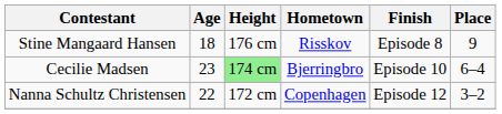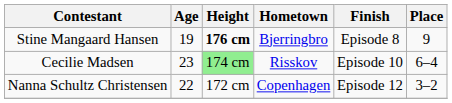Stine Mangaard Hansen | Age: 18 -> 19
Stine Mangaard Hansen | Height: normal -> bold
Stine Mangaard Hansen | Hometown: Risskov -> Bjerringbro
Cecilie Madsen | Hometown: Bjerringbro -> Risskov
